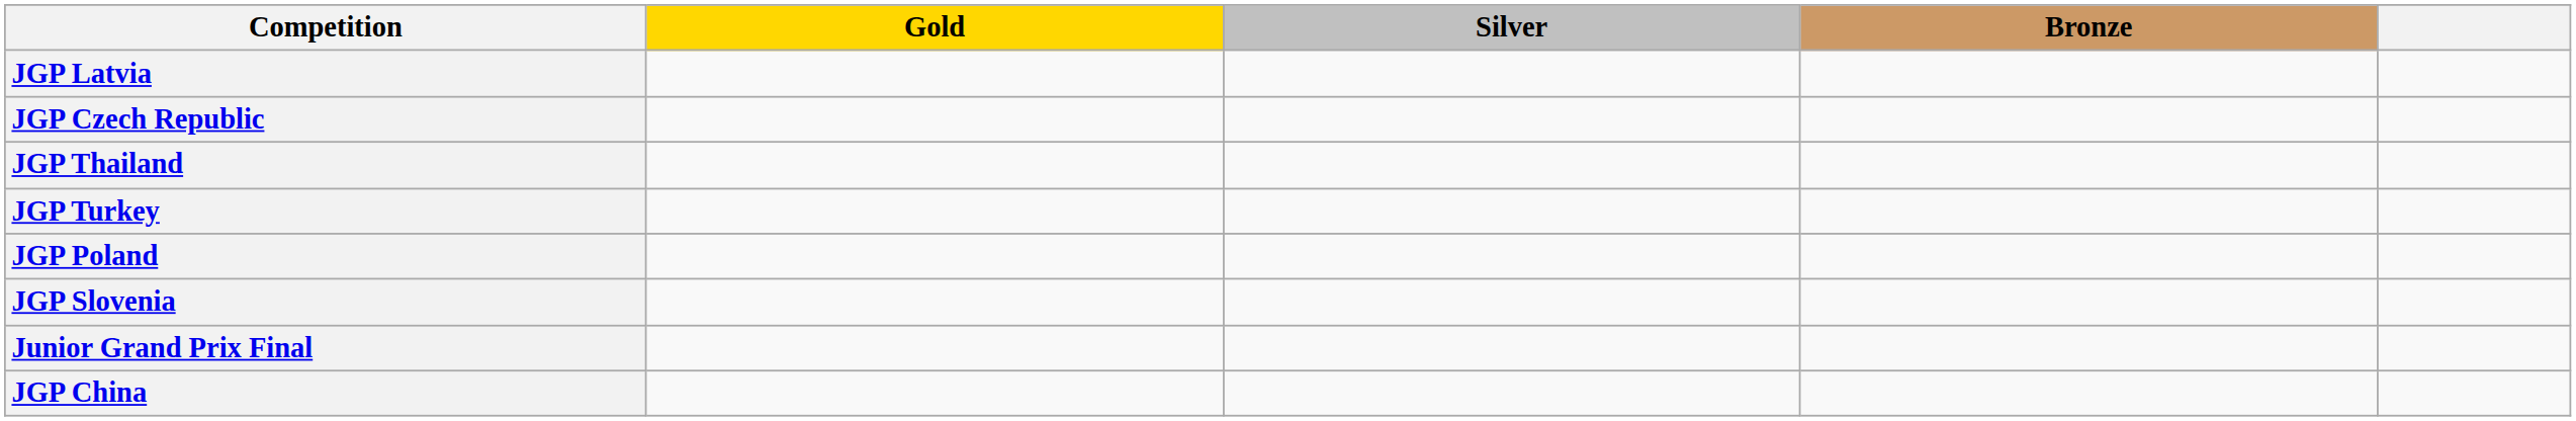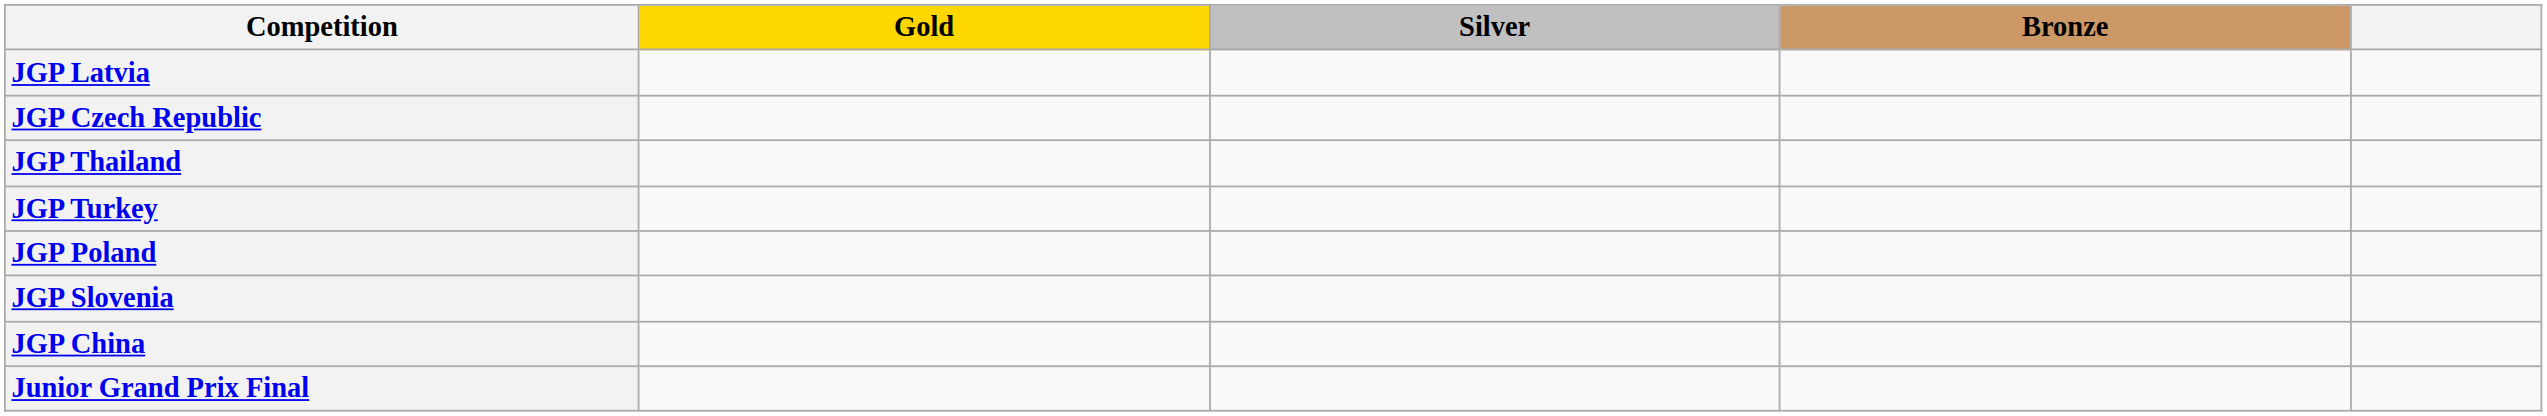rows swapped: JGP China <-> Junior Grand Prix Final
